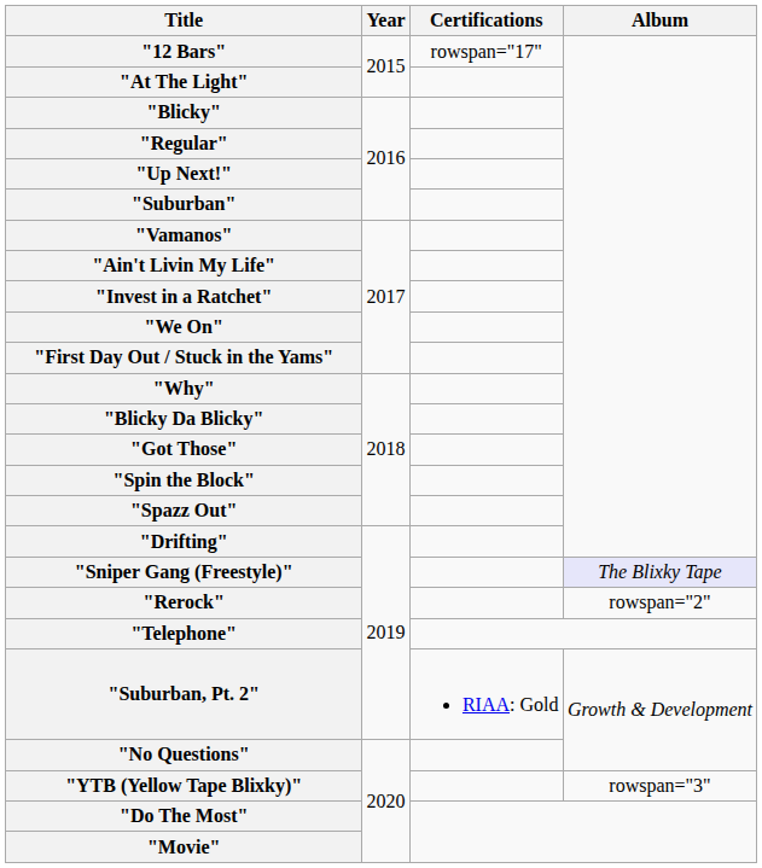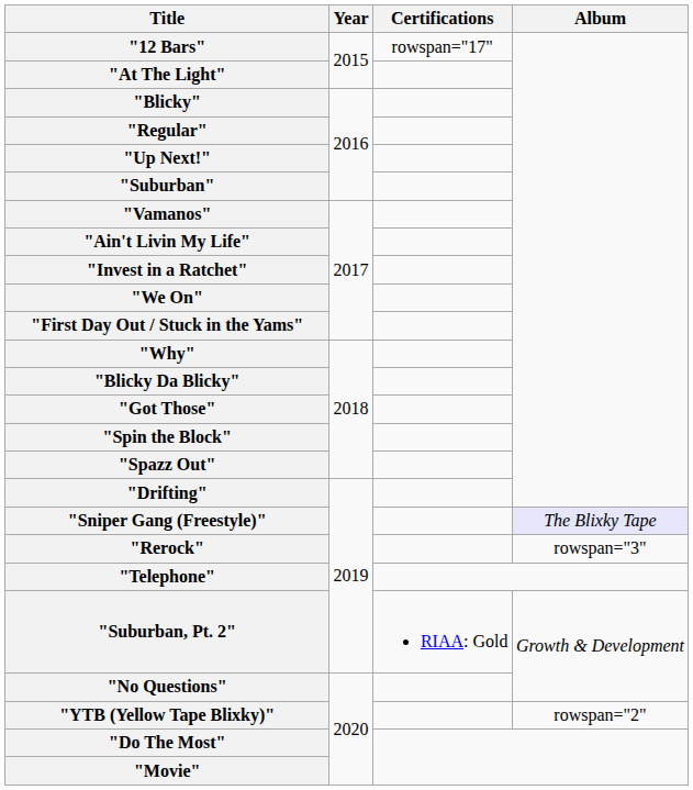"Rerock" | Album: rowspan="2" -> rowspan="3"
"YTB (Yellow Tape Blixky)" | Album: rowspan="3" -> rowspan="2"
